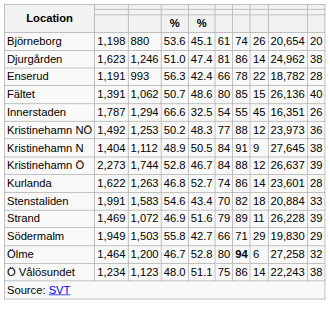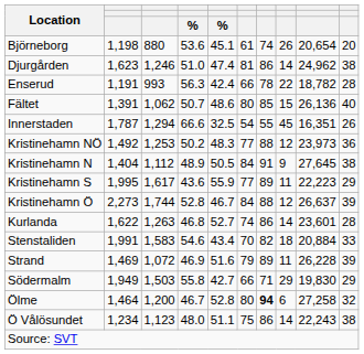+ row: Kristinehamn S | 1,995 | 1,617 | 43.6 | 55.9 | 77 | 89 | 11 | 22,223 | 29
